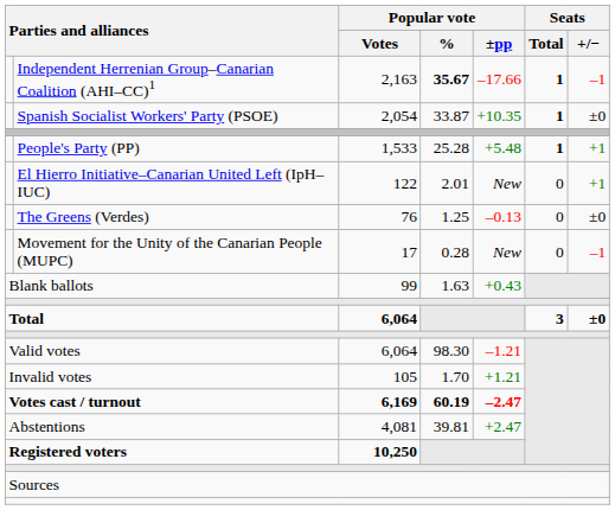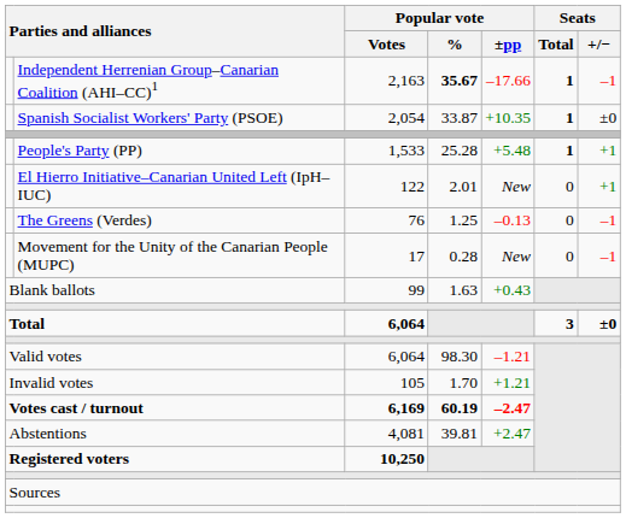The Greens (Verdes) | Seats / +/−: ±0 -> –1
